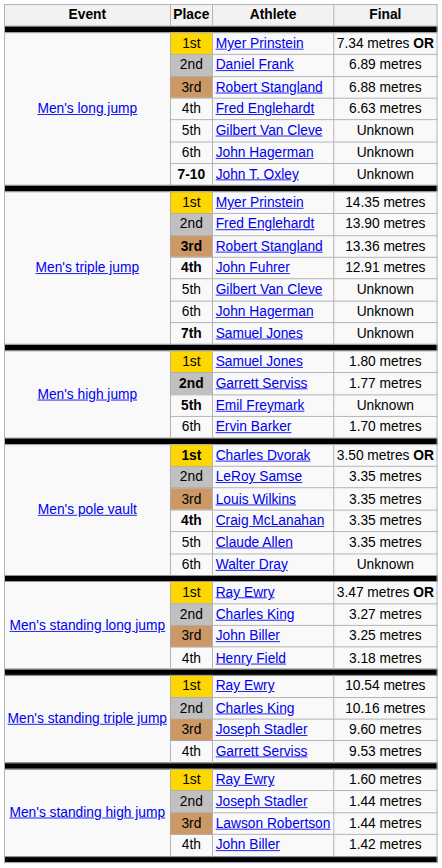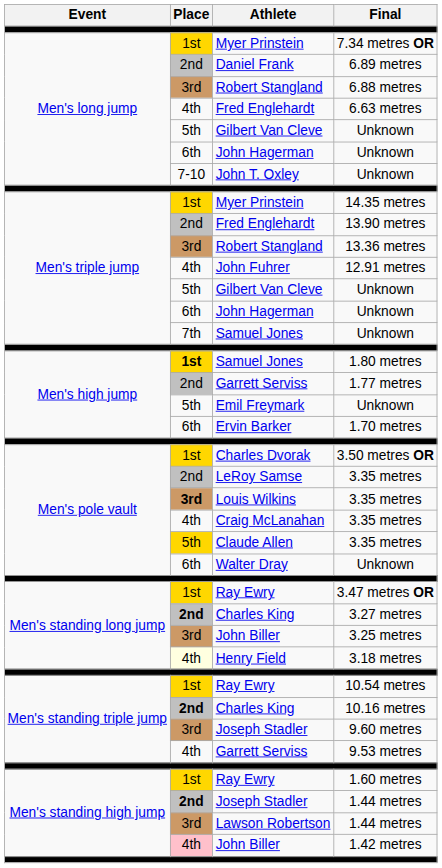John T. Oxley / Unknown | Place: bold -> normal
13.36 metres | Place: bold -> normal
12.91 metres | Place: bold -> normal
Samuel Jones / Unknown | Place: bold -> normal
1.80 metres | Place: normal -> bold
1.77 metres | Place: bold -> normal
Emil Freymark / Unknown | Place: bold -> normal
3.50 metres OR | Place: bold -> normal
Louis Wilkins / 3.35 metres | Place: normal -> bold
Craig McLanahan / 3.35 metres | Place: bold -> normal
Claude Allen / 3.35 metres | Place: no background -> gold background
3.27 metres | Place: normal -> bold
3.18 metres | Place: no background -> lightyellow background
10.16 metres | Place: normal -> bold
Joseph Stadler / 1.44 metres | Place: normal -> bold
1.42 metres | Place: no background -> pink background
